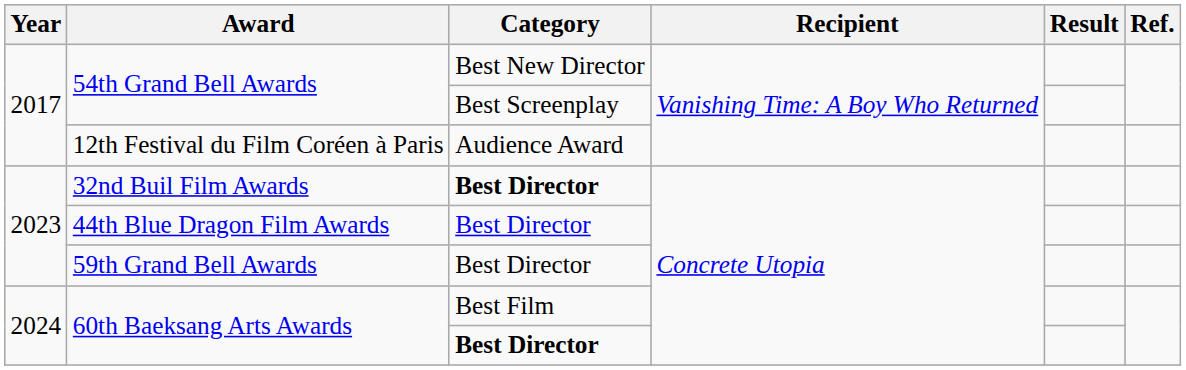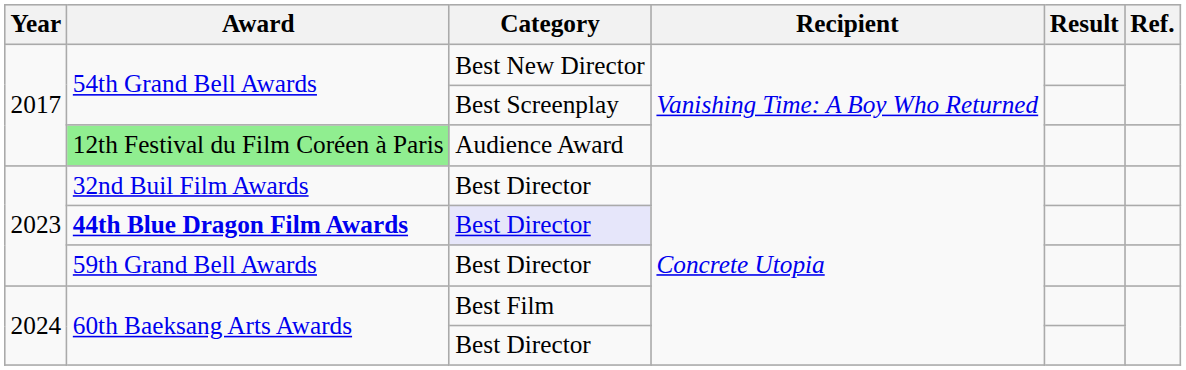12th Festival du Film Coréen à Paris | Award: no background -> lightgreen background
32nd Buil Film Awards | Category: bold -> normal
44th Blue Dragon Film Awards | Award: normal -> bold
44th Blue Dragon Film Awards | Category: no background -> lavender background
60th Baeksang Arts Awards / Best Director | Category: bold -> normal
